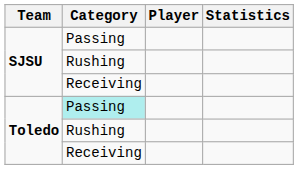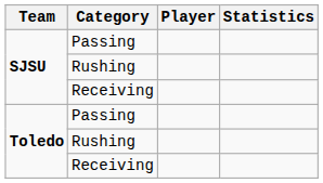Toledo / Passing | Category: paleturquoise background -> no background
